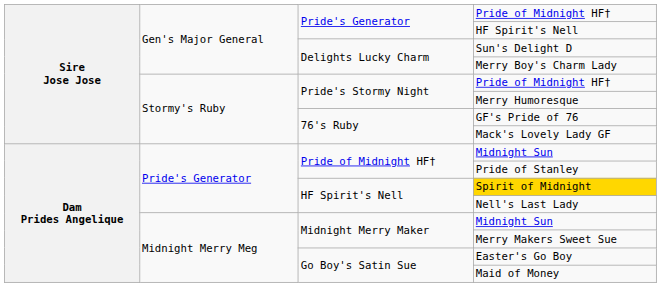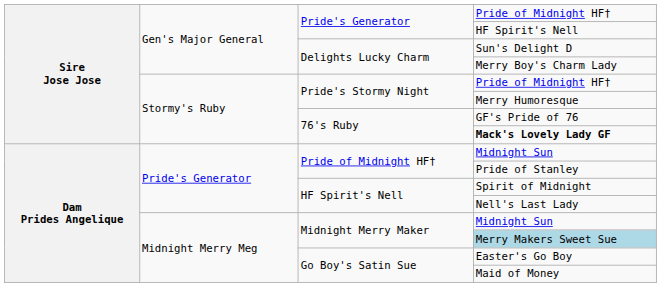Mack's Lovely Lady GF | column 4: normal -> bold
Spirit of Midnight | column 4: gold background -> no background
Merry Makers Sweet Sue | column 4: no background -> lightblue background
